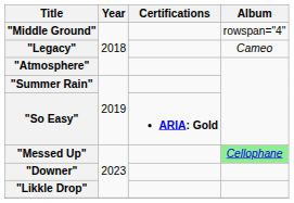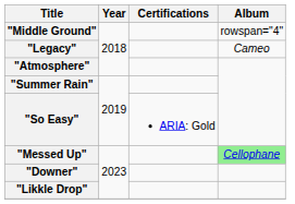"So Easy" | Certifications: bold -> normal
